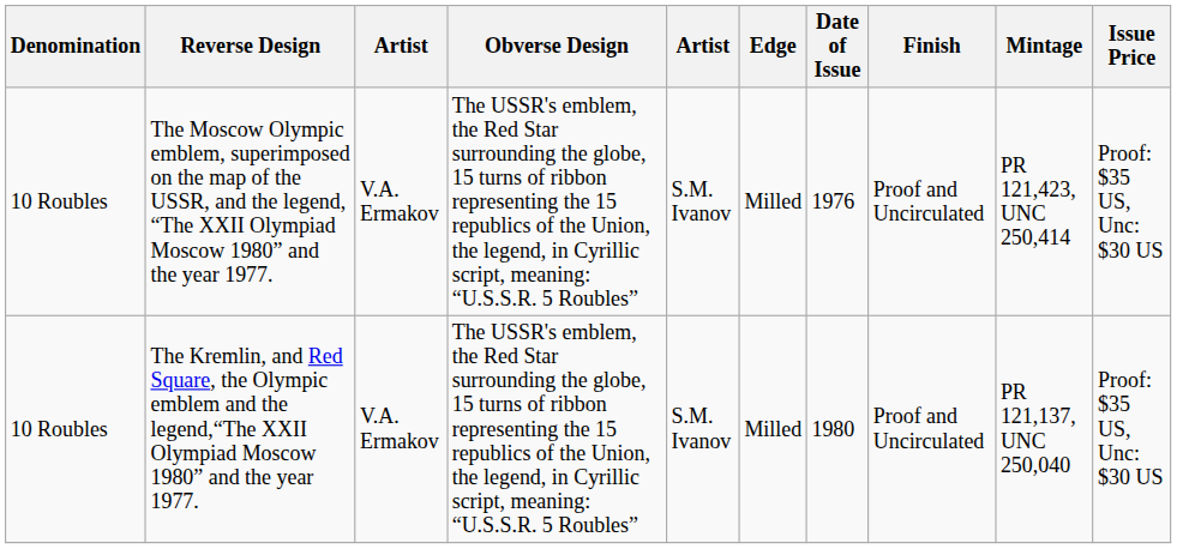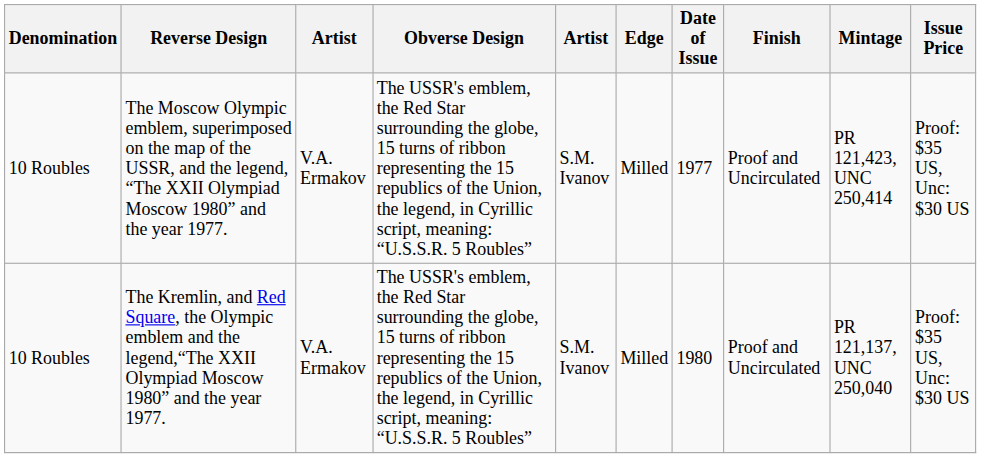row 2 | Date of Issue: 1976 -> 1977
